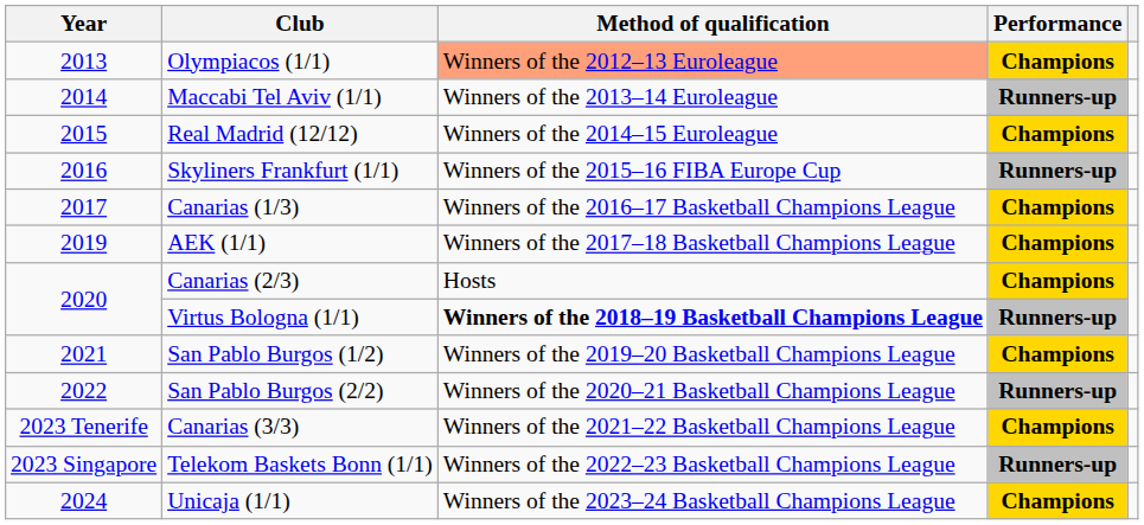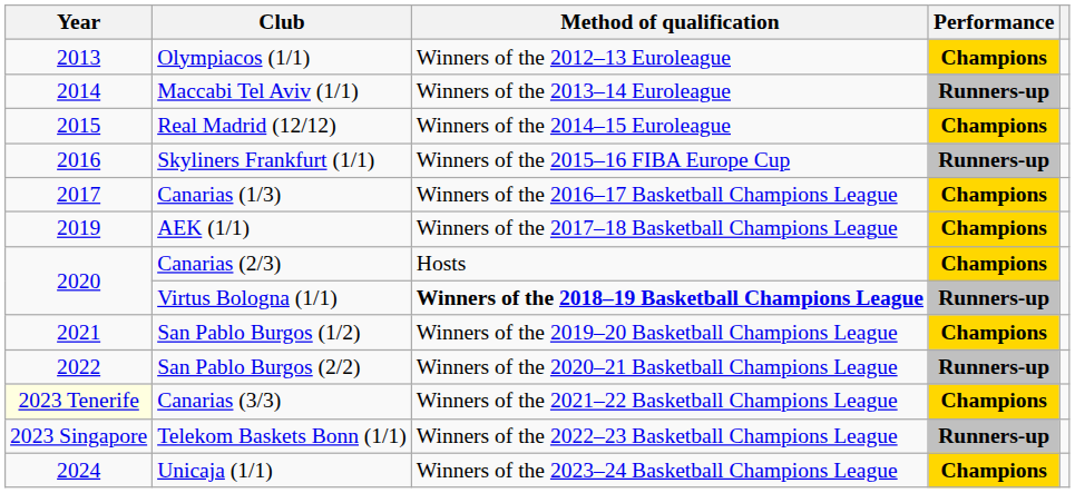Olympiacos (1/1) | Method of qualification: lightsalmon background -> no background
Canarias (3/3) | Year: no background -> lightyellow background
